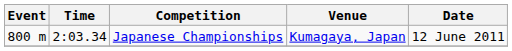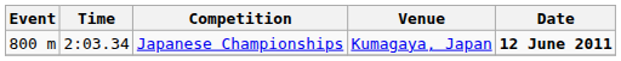Japanese Championships | Date: normal -> bold
